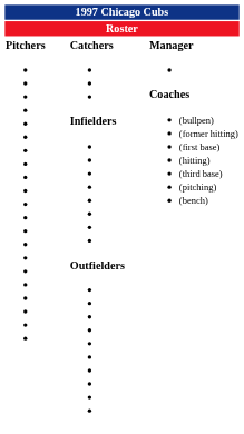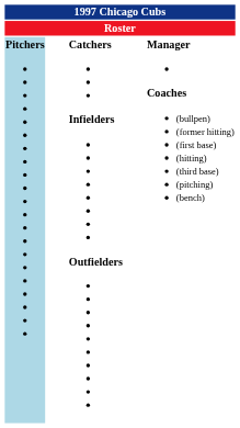Pitchers | column 1: no background -> lightblue background
